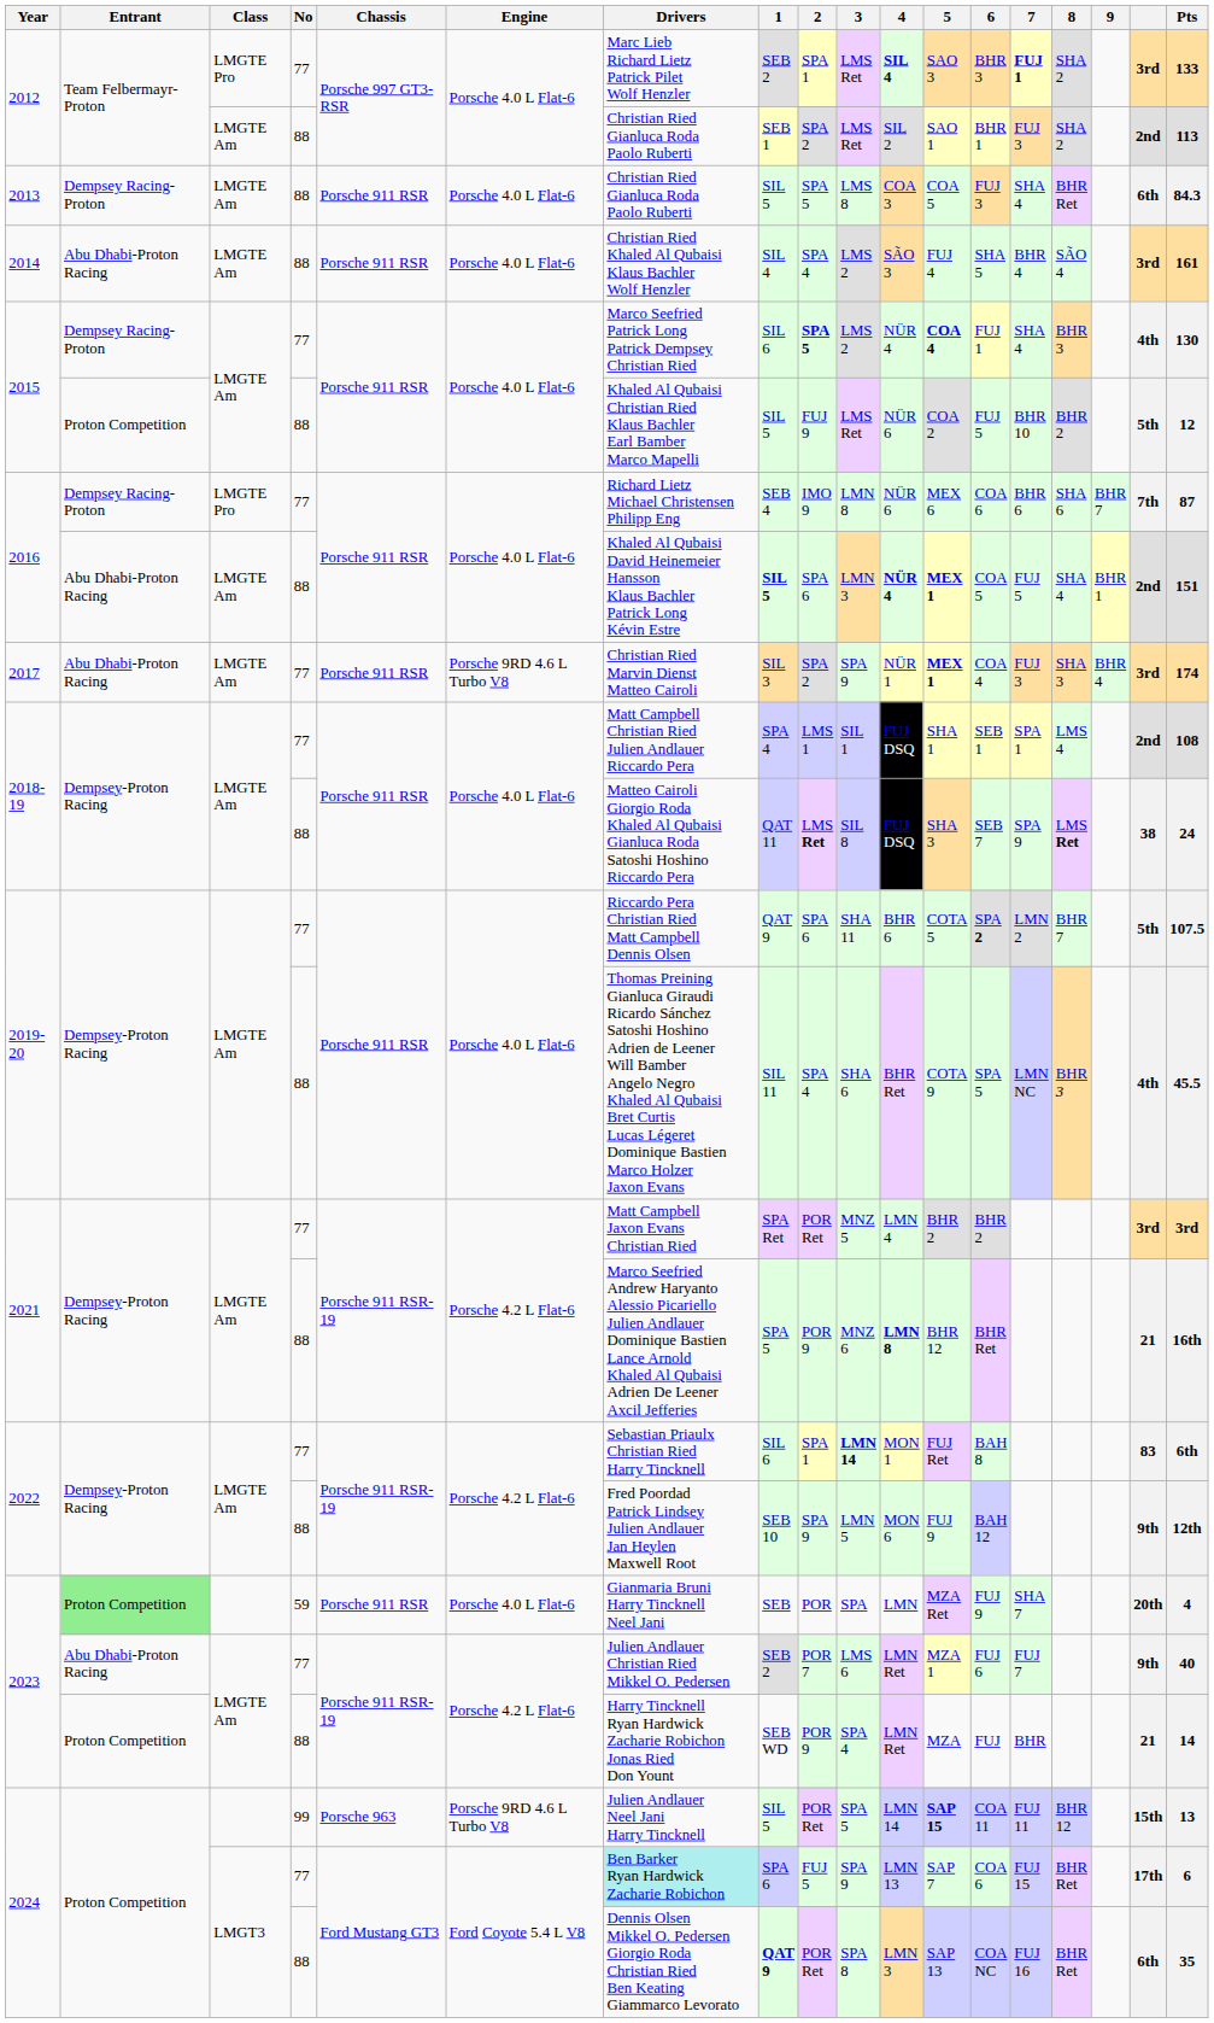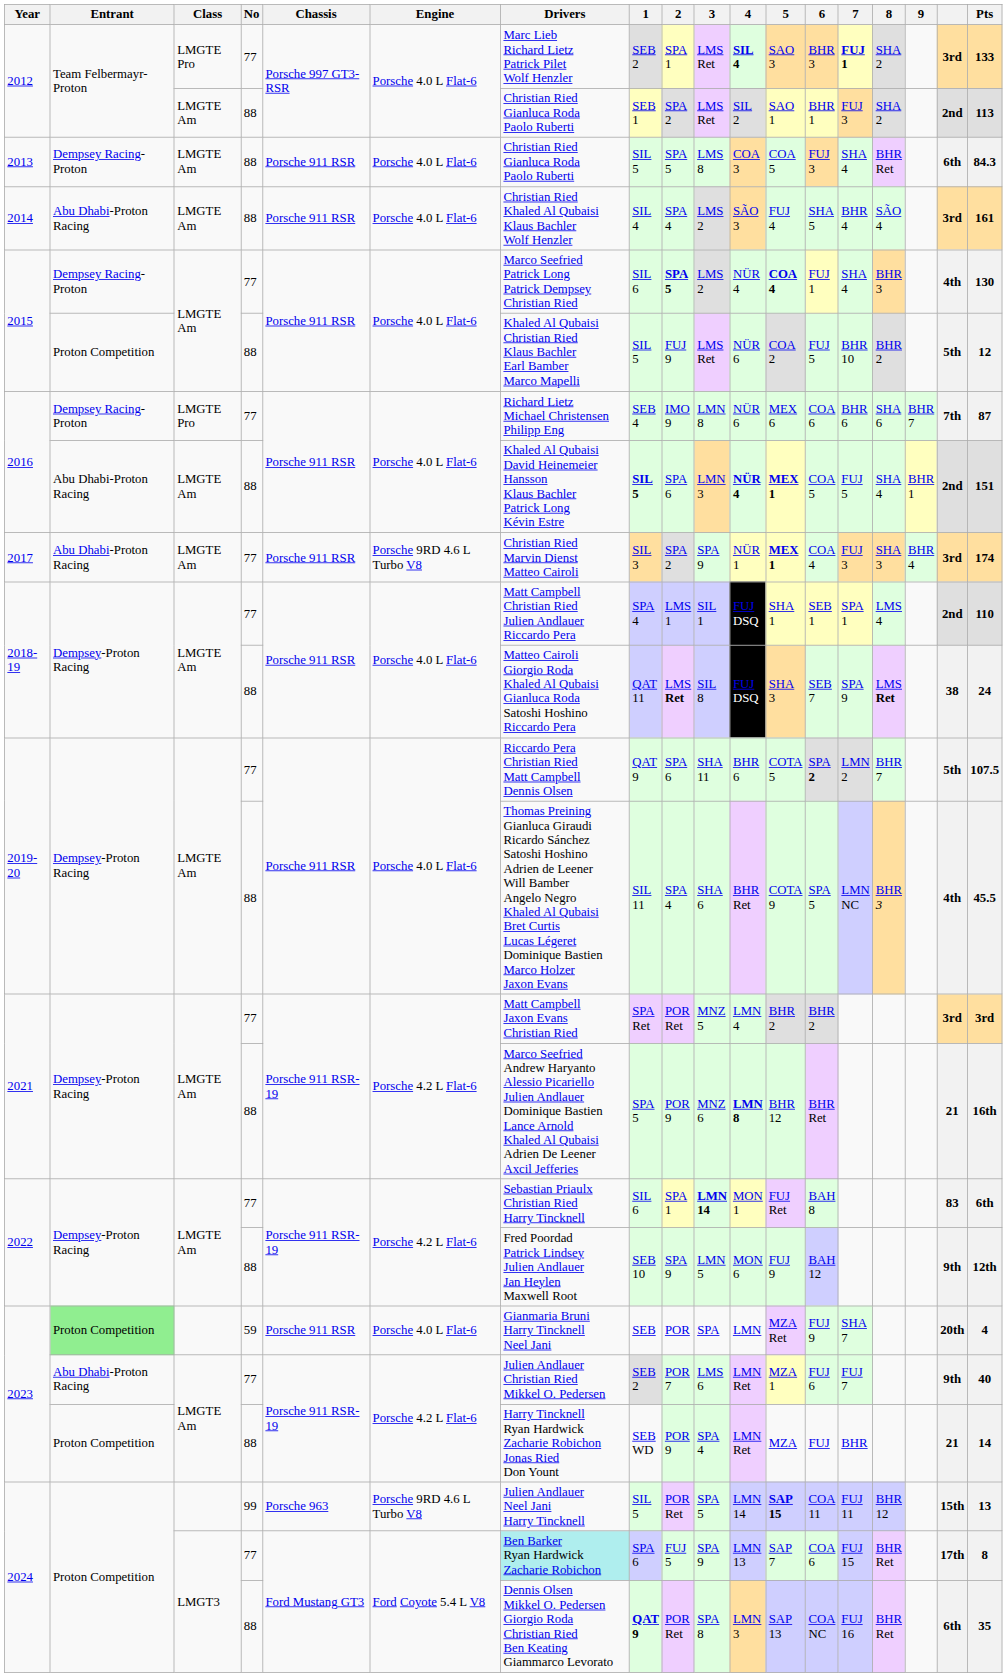2018-19 / 77 | Pts: 108 -> 110
2024 / 77 | Pts: 6 -> 8
